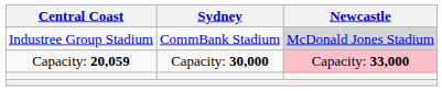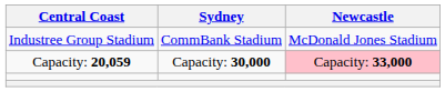Industree Group Stadium | Newcastle: lightgrey background -> no background
